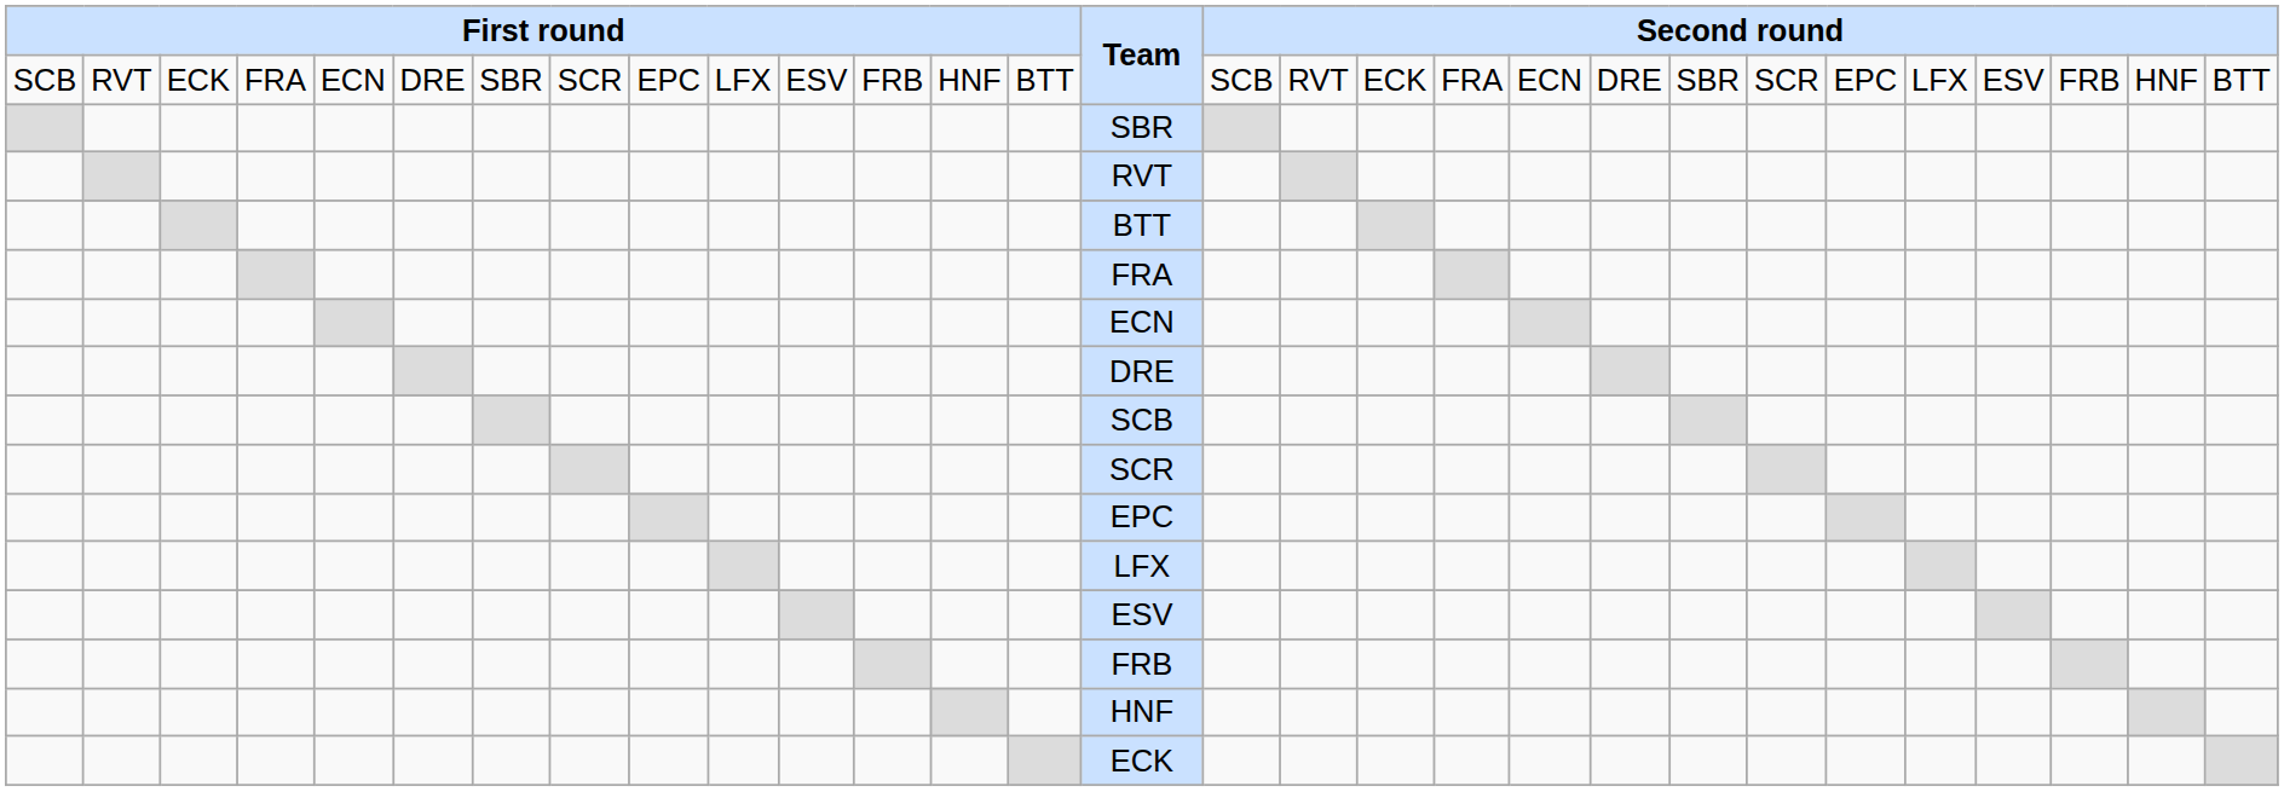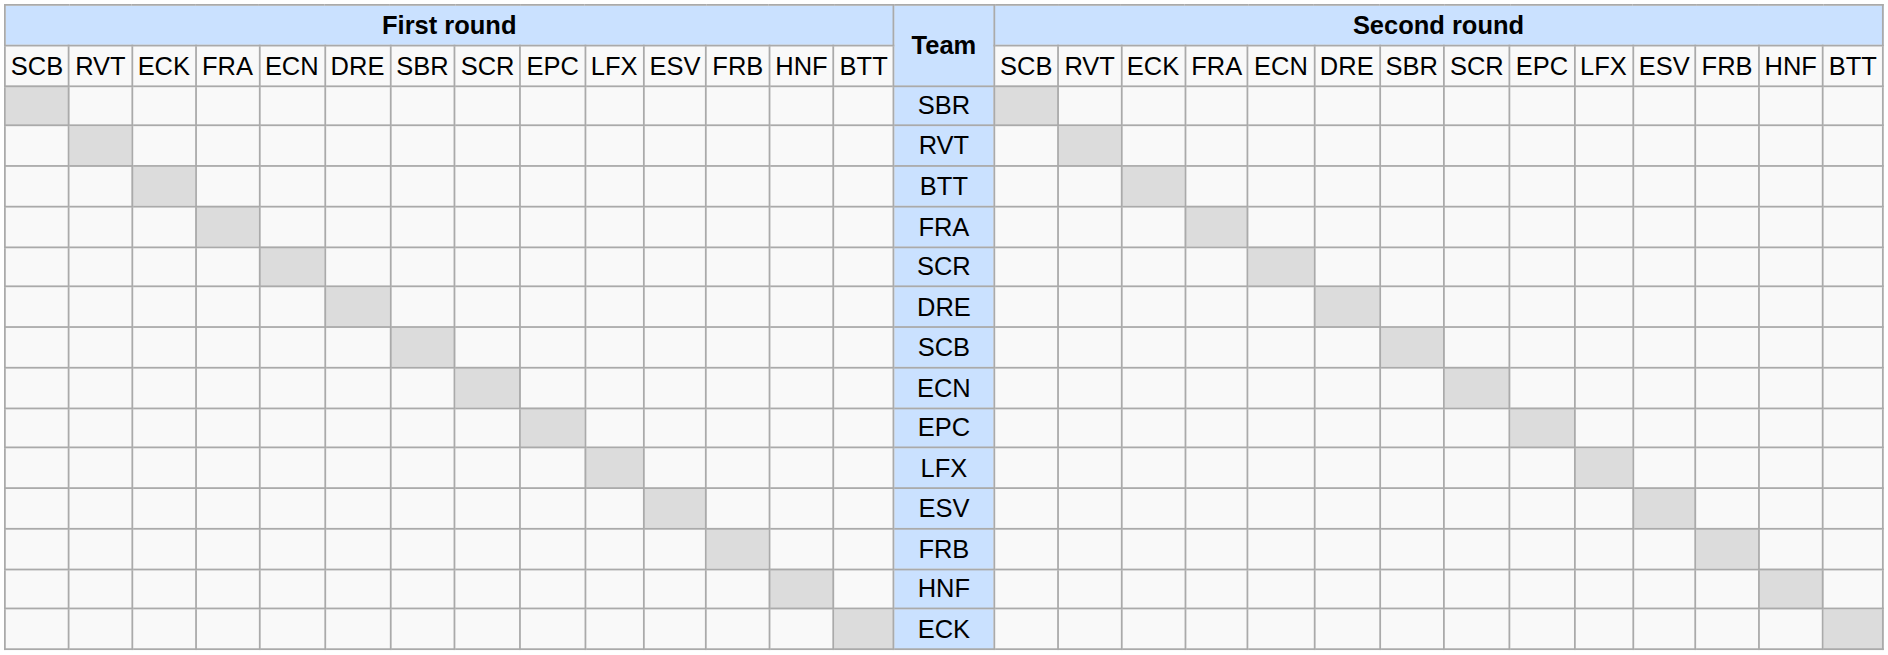row 7 | Team: ECN -> SCR
row 10 | Team: SCR -> ECN
